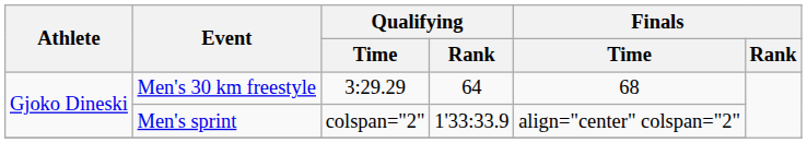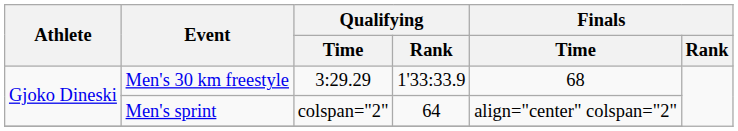Men's 30 km freestyle | Qualifying / Rank: 64 -> 1'33:33.9
Men's sprint | Qualifying / Rank: 1'33:33.9 -> 64
